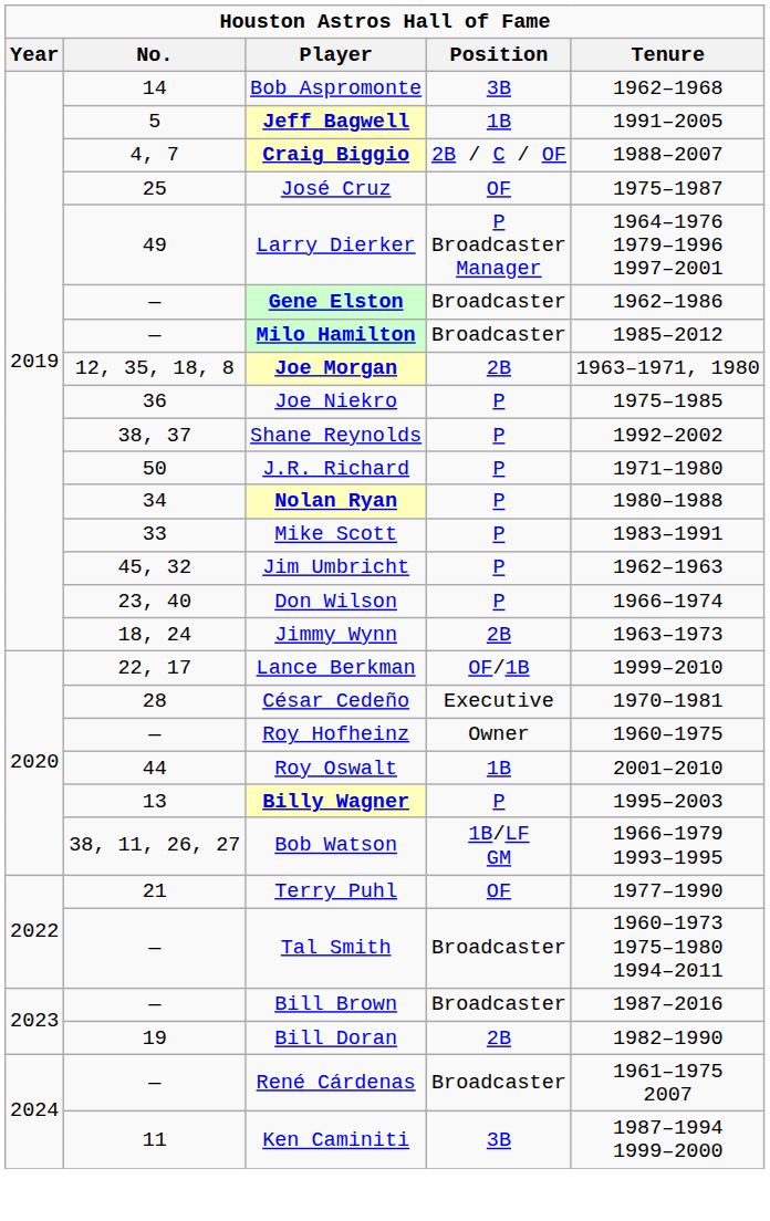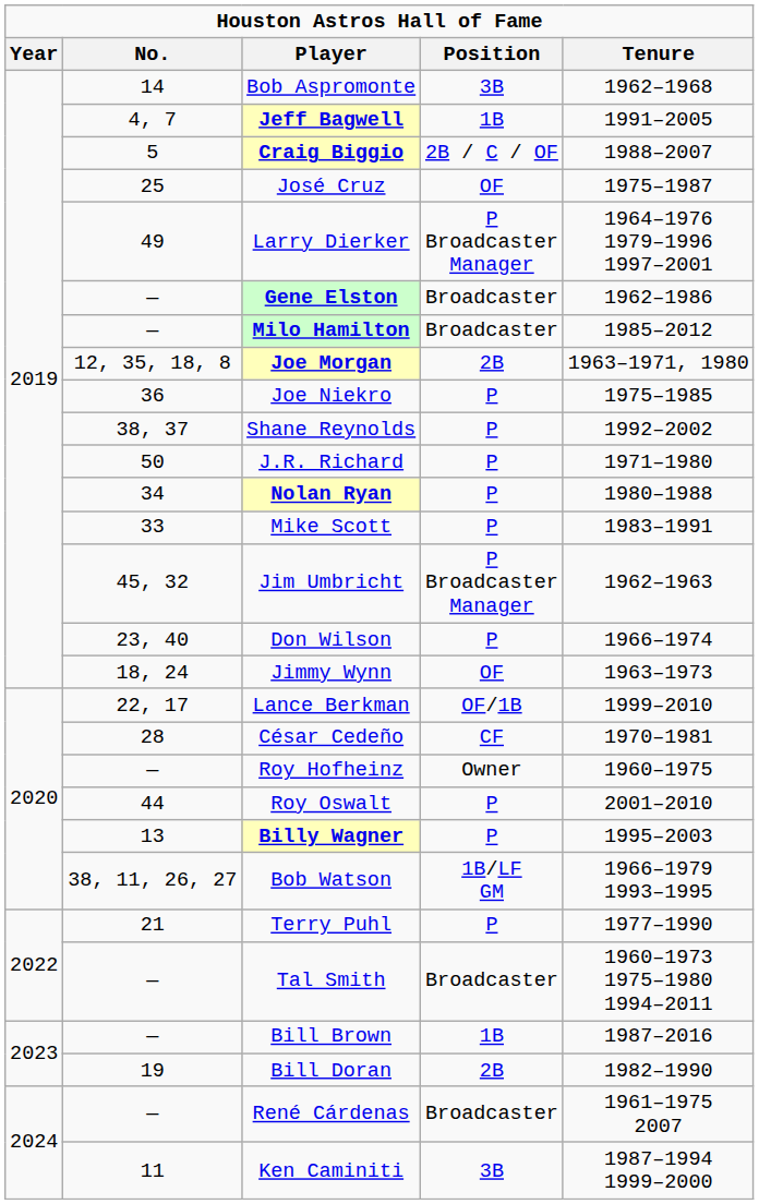Jeff Bagwell | No.: 5 -> 4, 7
Craig Biggio | No.: 4, 7 -> 5
Jim Umbricht | Position: P -> P Broadcaster Manager
Jimmy Wynn | Position: 2B -> OF
César Cedeño | Position: Executive -> CF
Roy Oswalt | Position: 1B -> P
Terry Puhl | Position: OF -> P
Bill Brown | Position: Broadcaster -> 1B
